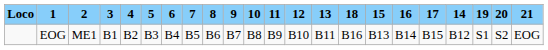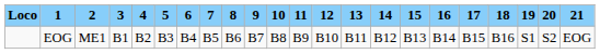columns swapped: 14 <-> 18
